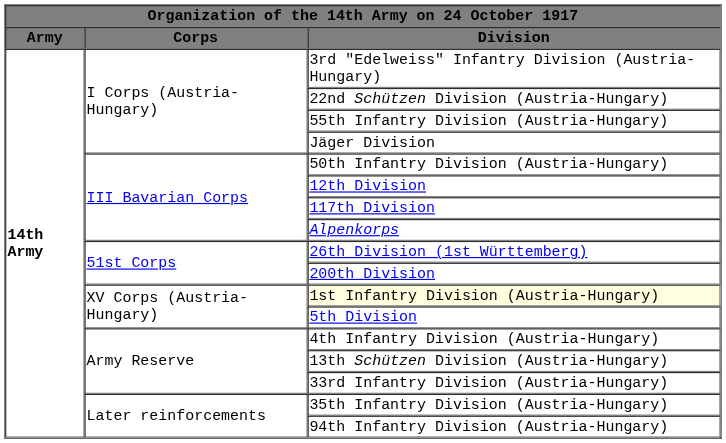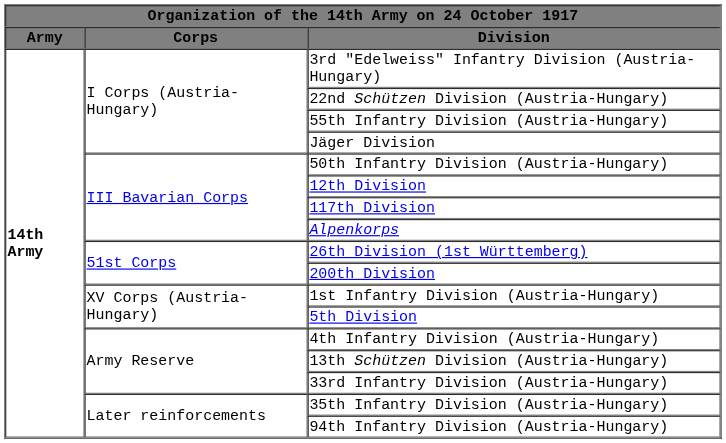1st Infantry Division (Austria-Hungary) | Division: lightyellow background -> no background
